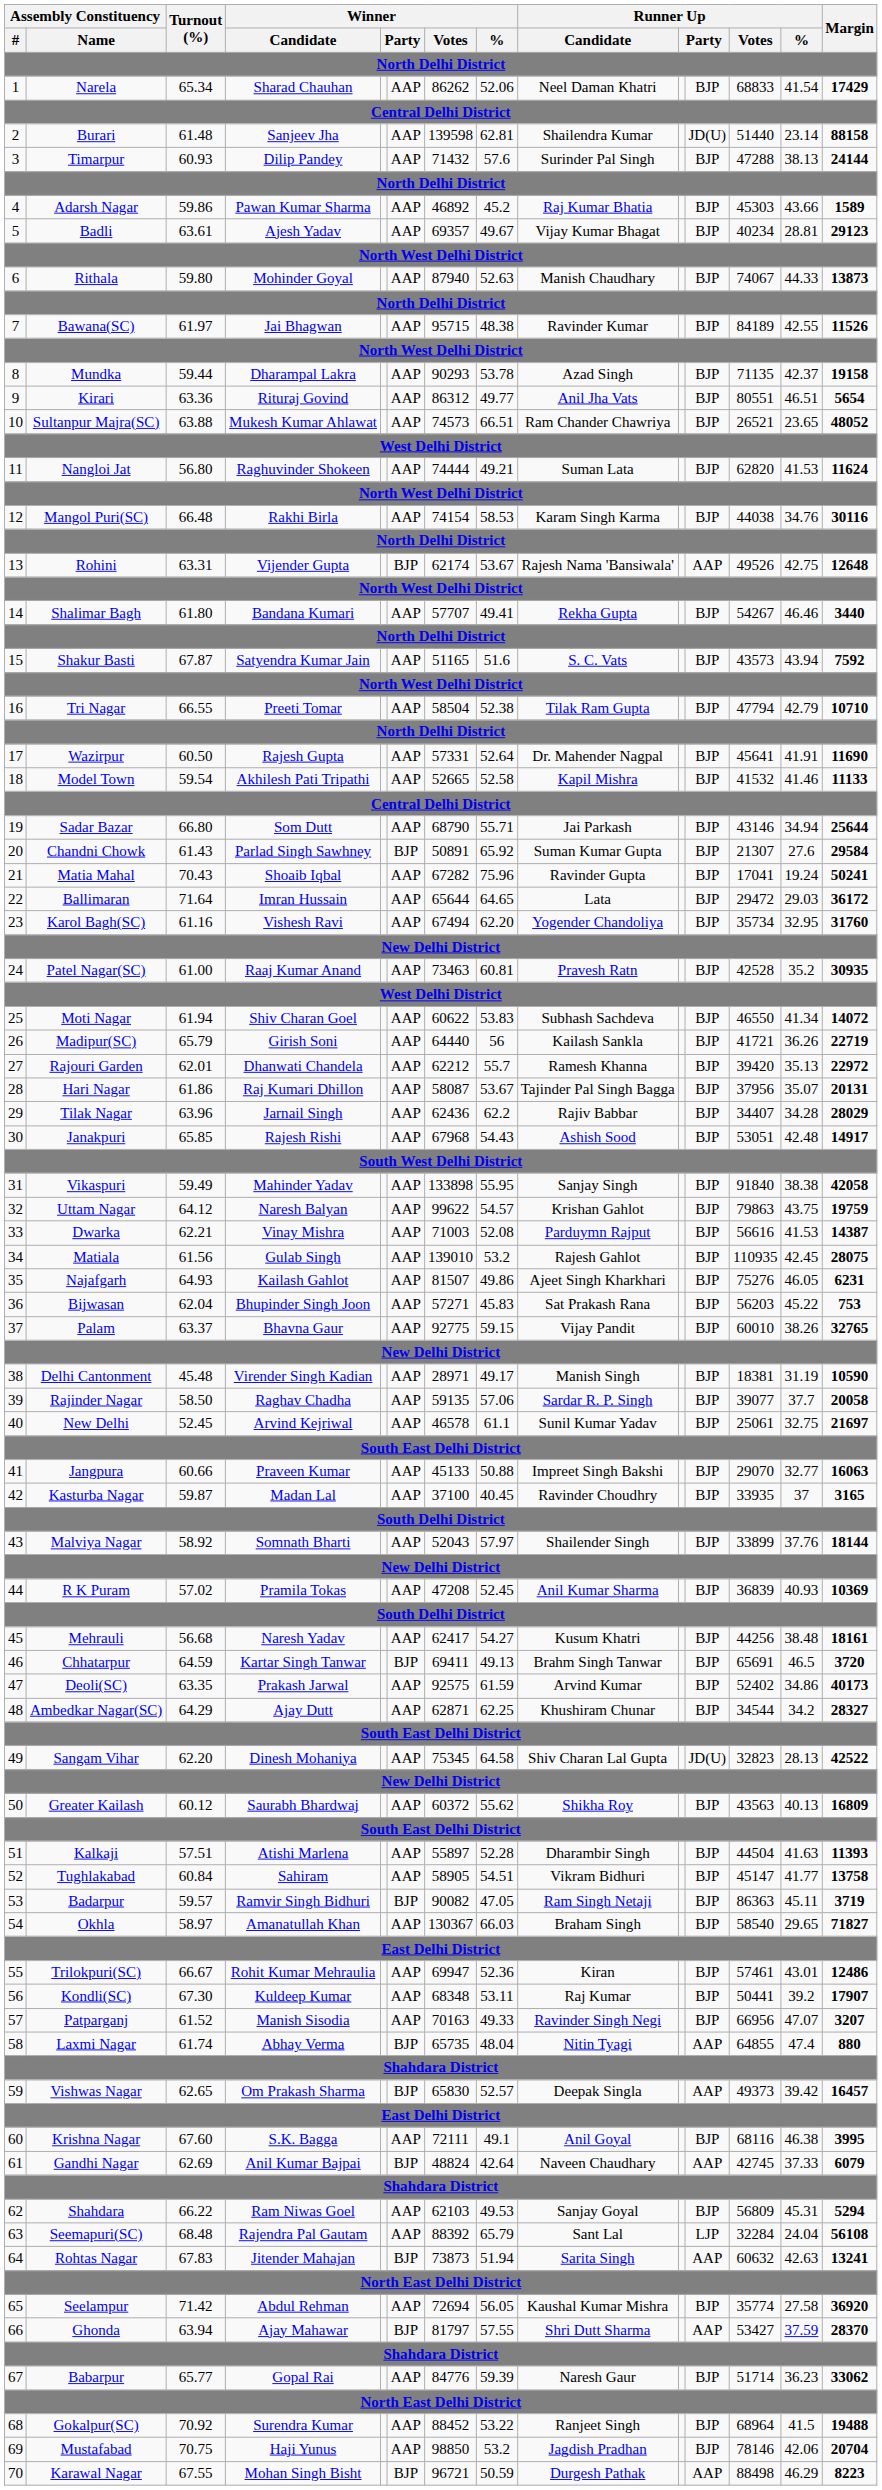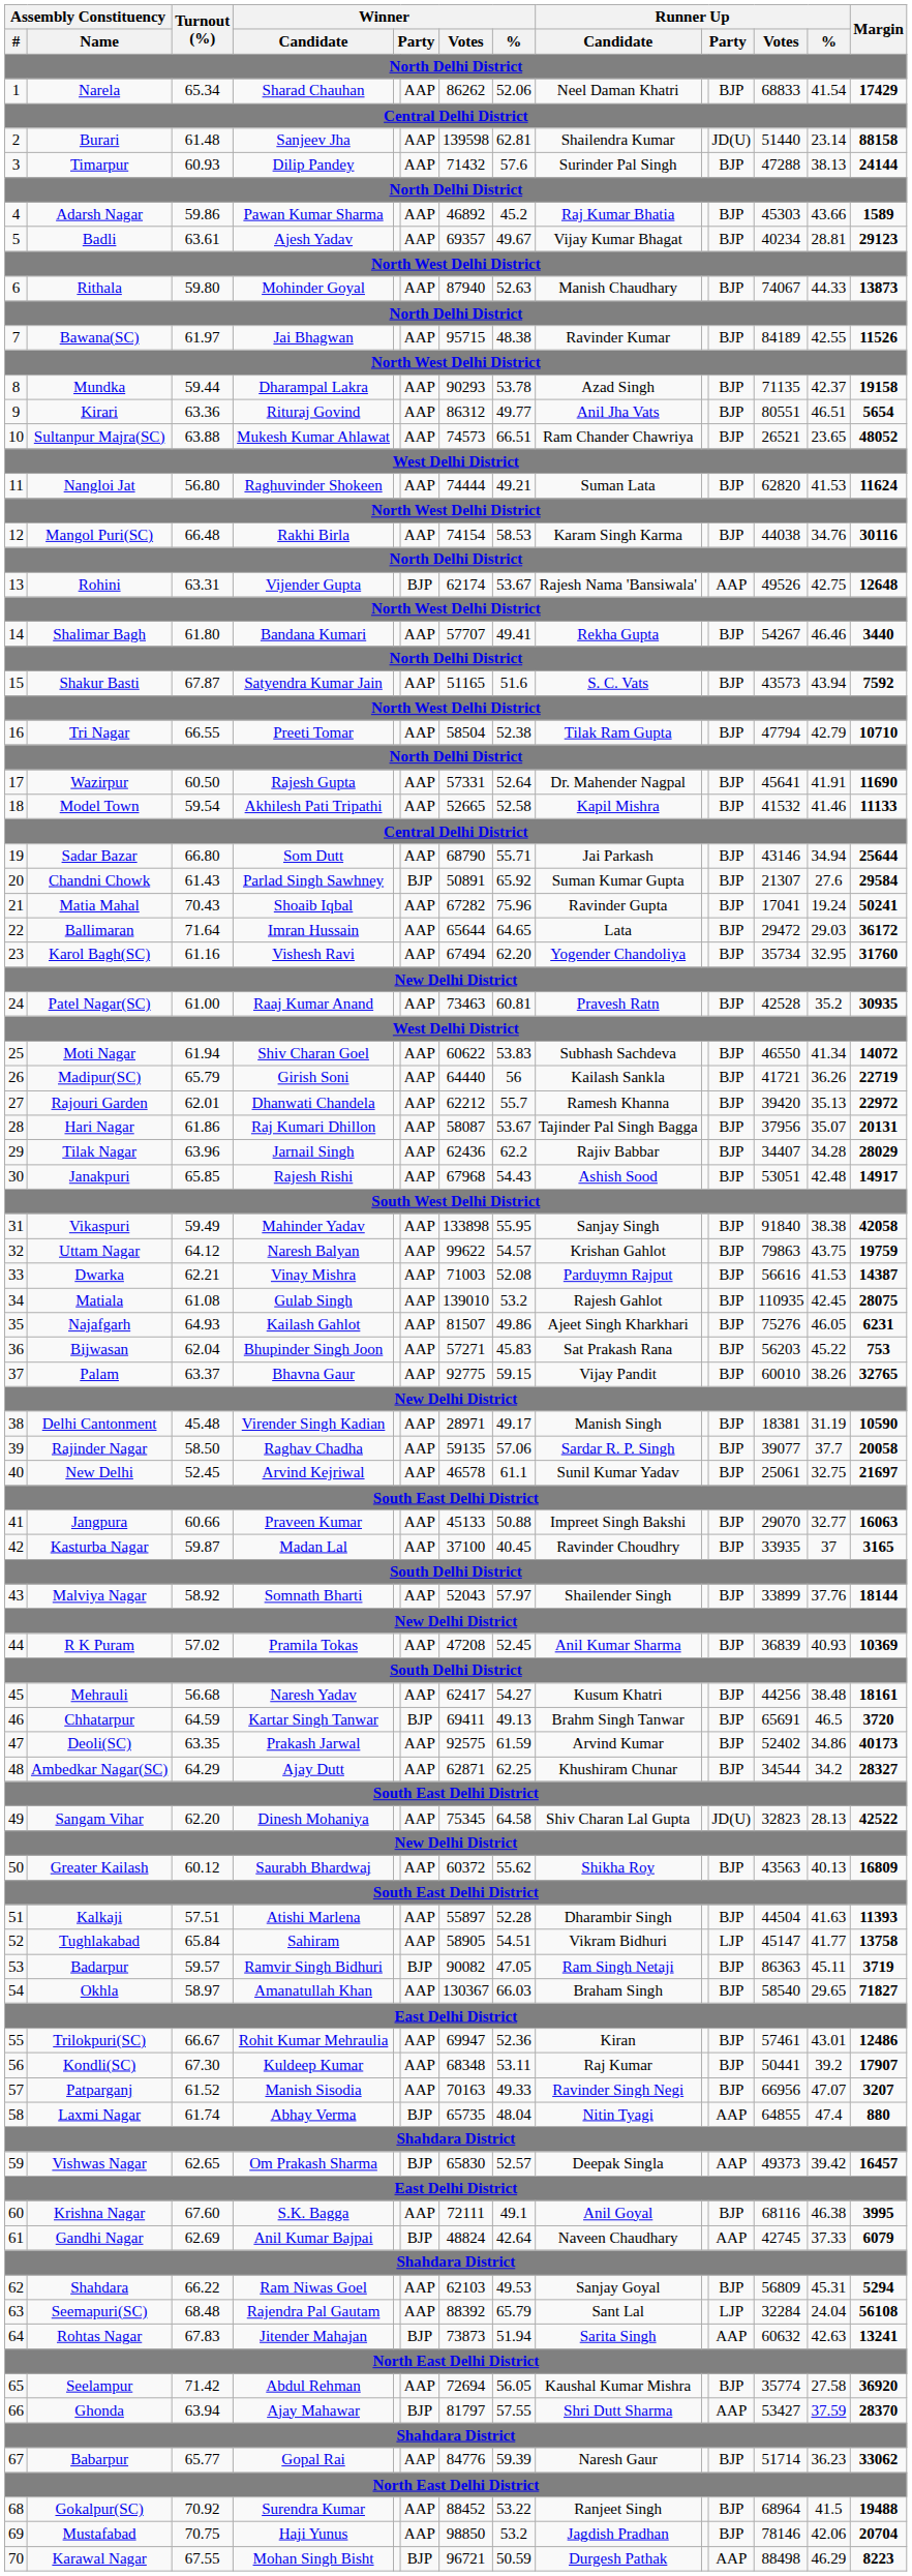34 | Turnout (%): 61.56 -> 61.08
52 | Turnout (%): 60.84 -> 65.84
52 | column 11: BJP -> LJP
